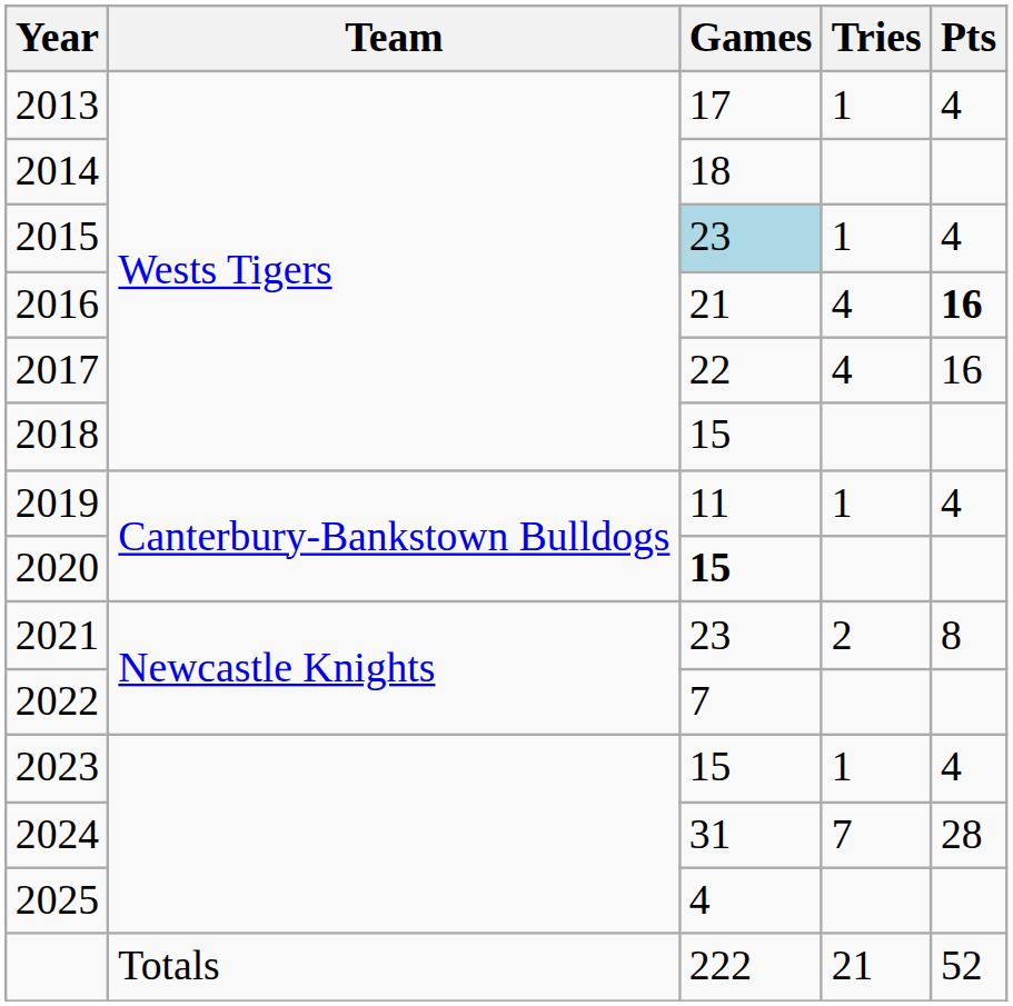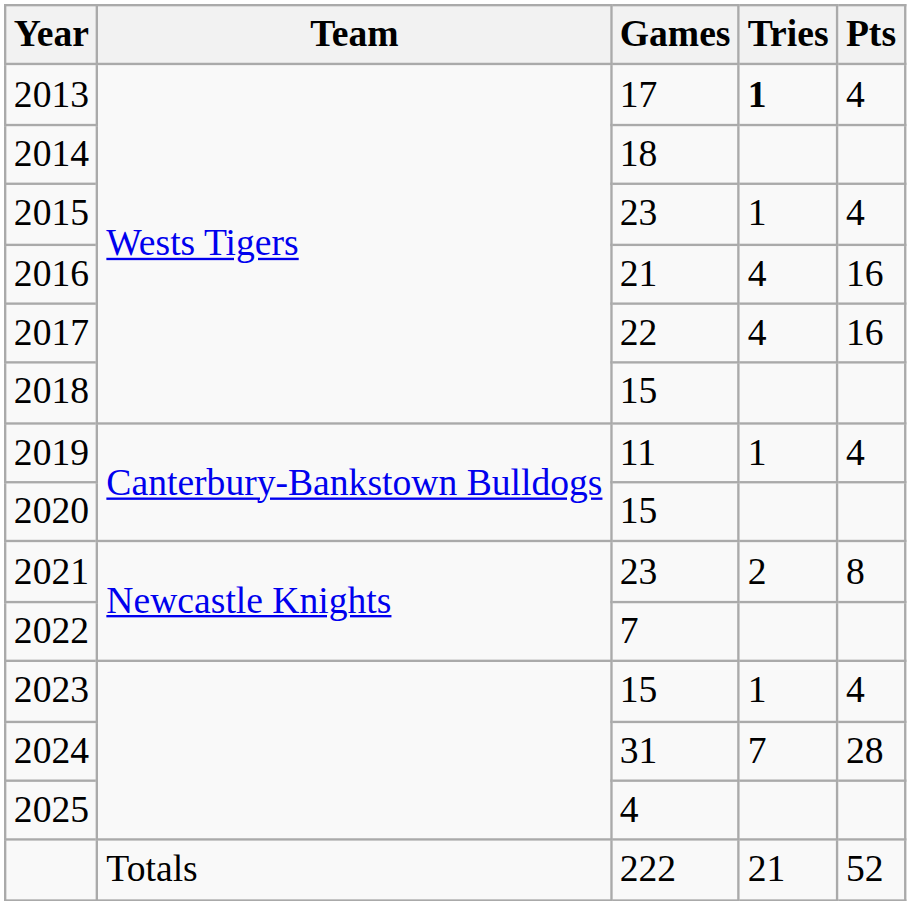2013 | Tries: normal -> bold
2015 | Games: lightblue background -> no background
2016 | Pts: bold -> normal
2020 | Games: bold -> normal
